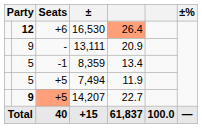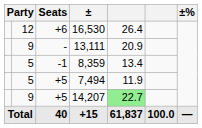16,530 | column 2: bold -> normal
16,530 | column 5: lightsalmon background -> no background
14,207 | column 2: bold -> normal
14,207 | Seats: lightsalmon background -> no background
14,207 | column 5: no background -> lightgreen background
